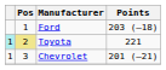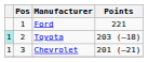Ford | Points: 203 (–18) -> 221
Toyota | Pos: khaki background -> no background
Toyota | Points: 221 -> 203 (–18)
